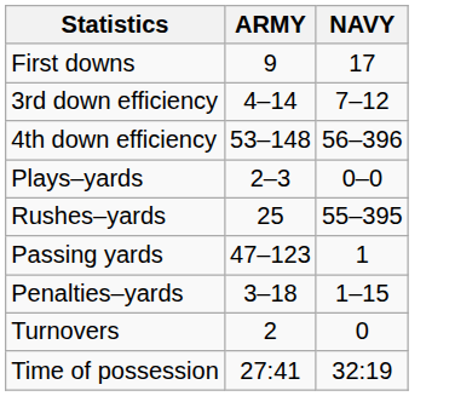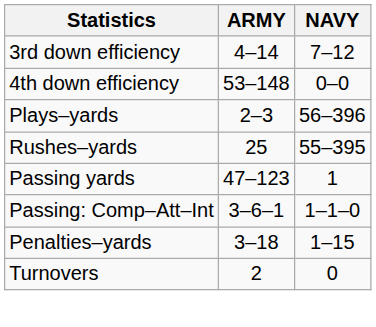- row: First downs | 9 | 17
4th down efficiency | NAVY: 56–396 -> 0–0
Plays–yards | NAVY: 0–0 -> 56–396
+ row: Passing: Comp–Att–Int | 3–6–1 | 1–1–0
- row: Time of possession | 27:41 | 32:19
